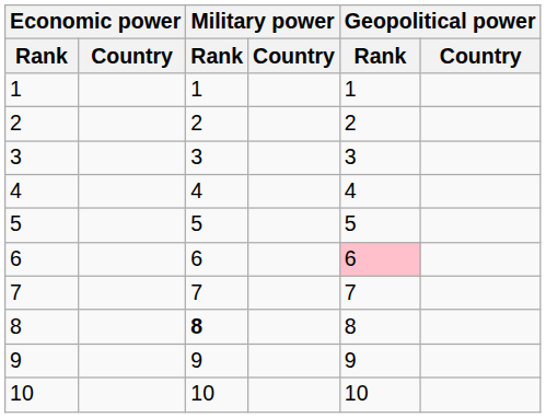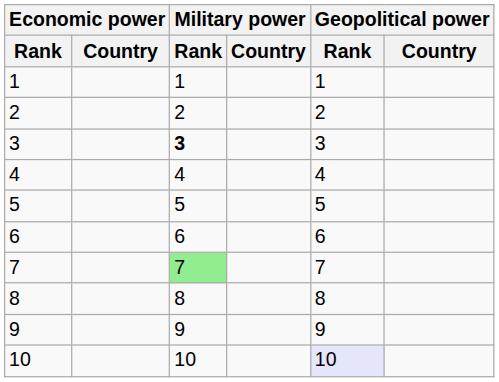row 5 | Military power / Rank: normal -> bold
row 8 | Geopolitical power / Rank: pink background -> no background
row 9 | Military power / Rank: no background -> lightgreen background
row 10 | Military power / Rank: bold -> normal
row 12 | Geopolitical power / Rank: no background -> lavender background
